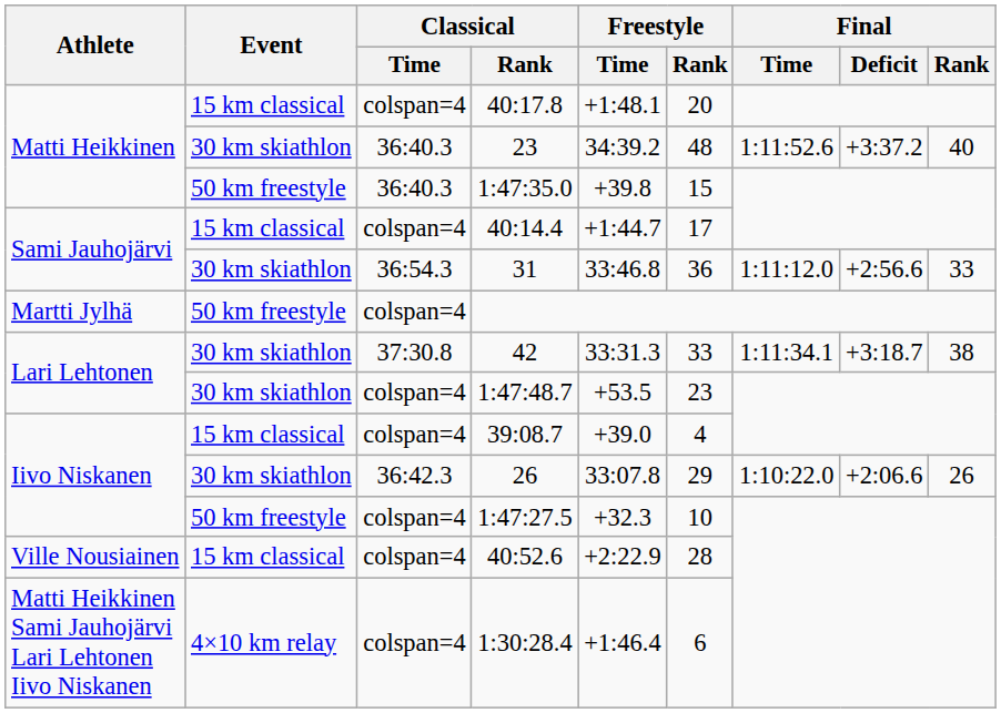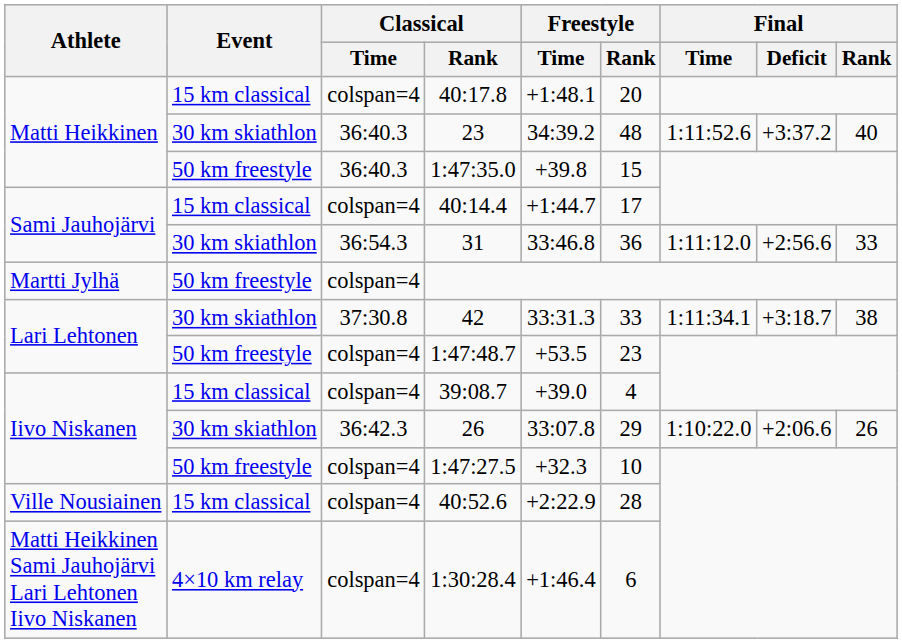1:47:48.7 | Event: 30 km skiathlon -> 50 km freestyle
